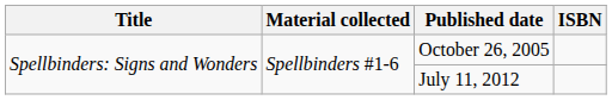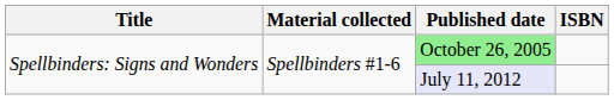October 26, 2005 | Published date: no background -> lightgreen background
July 11, 2012 | Published date: no background -> lavender background
